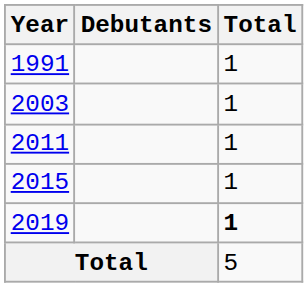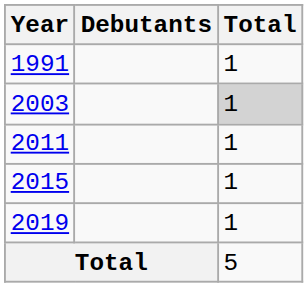2003 | Total: no background -> lightgrey background
2019 | Total: bold -> normal
